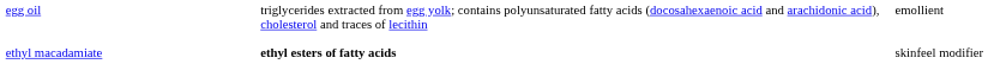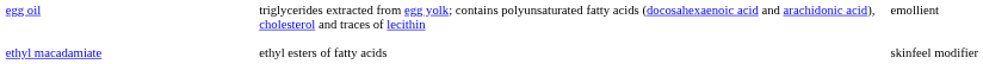ethyl macadamiate | column 2: bold -> normal
